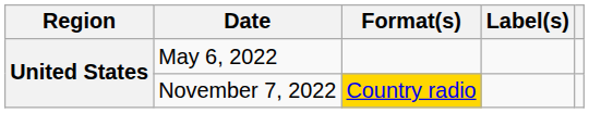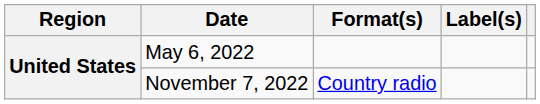November 7, 2022 | Format(s): gold background -> no background
